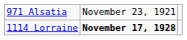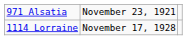1114 Lorraine | column 2: bold -> normal
